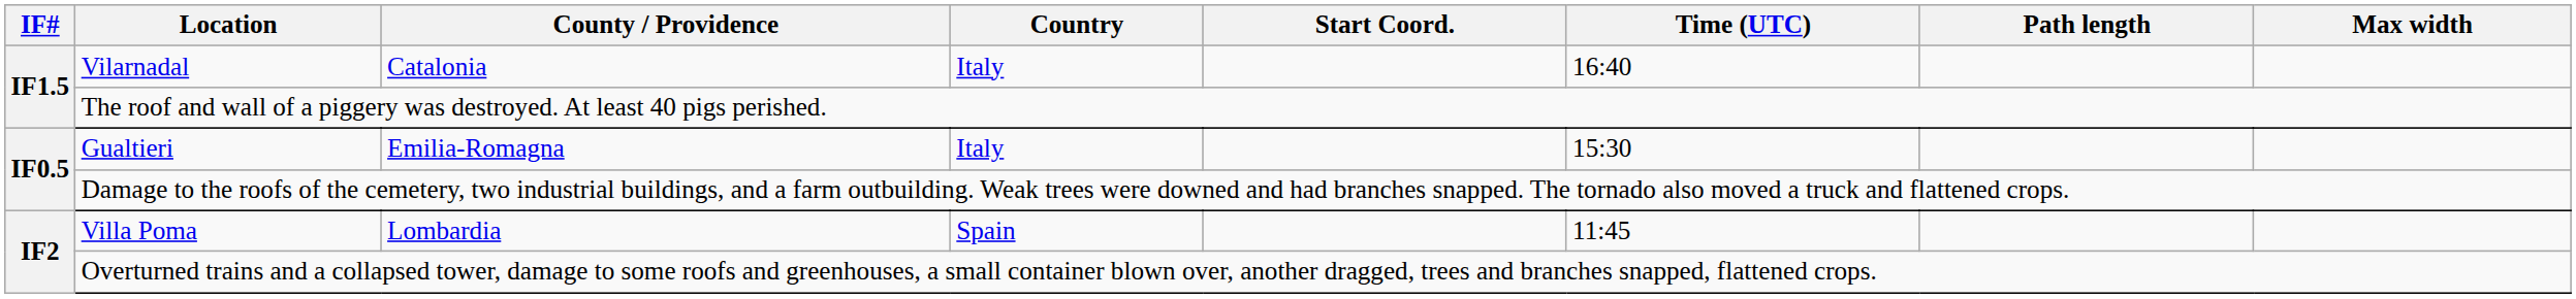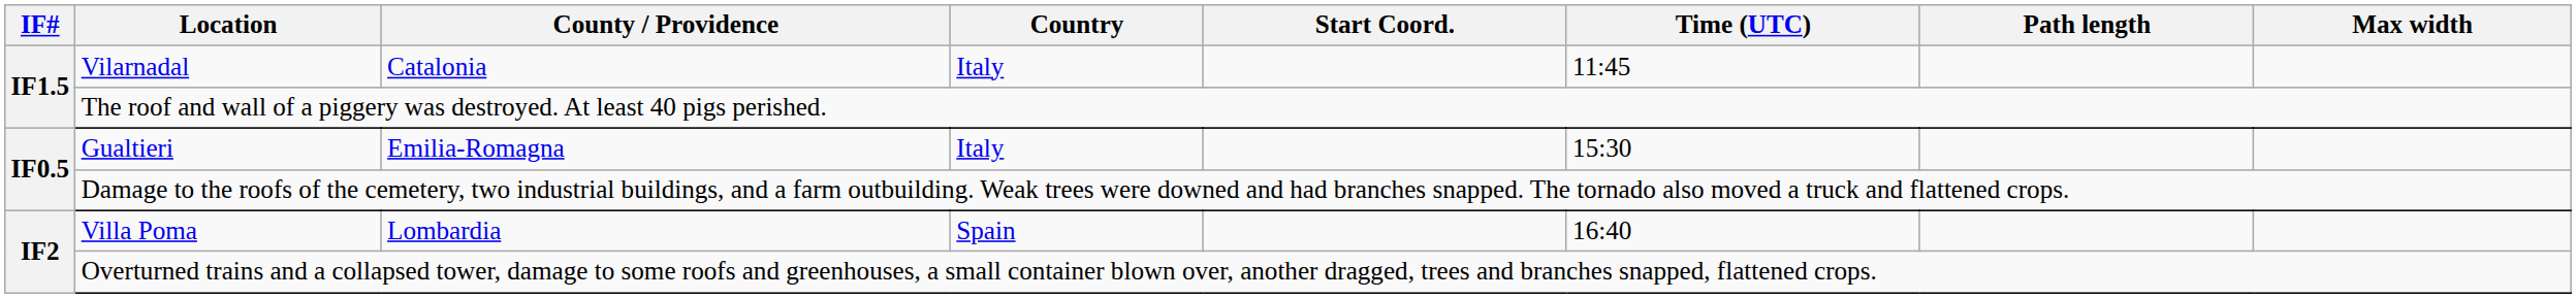Vilarnadal | Time (UTC): 16:40 -> 11:45
Villa Poma | Time (UTC): 11:45 -> 16:40
